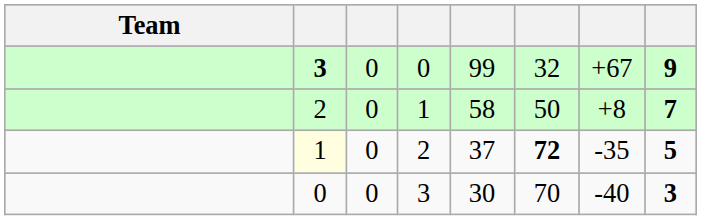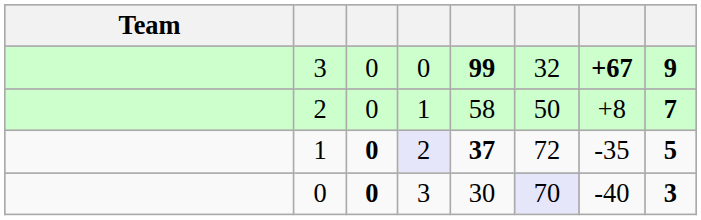row 2 | column 2: bold -> normal
row 2 | column 5: normal -> bold
row 2 | column 7: normal -> bold
row 4 | column 2: lightyellow background -> no background
row 4 | column 3: normal -> bold
row 4 | column 4: no background -> lavender background
row 4 | column 5: normal -> bold
row 4 | column 6: bold -> normal
row 5 | column 3: normal -> bold
row 5 | column 6: no background -> lavender background
